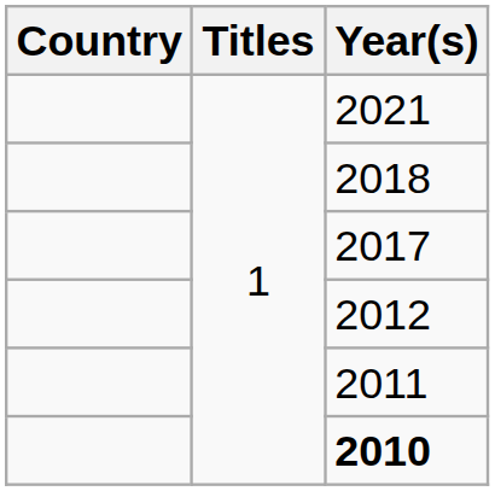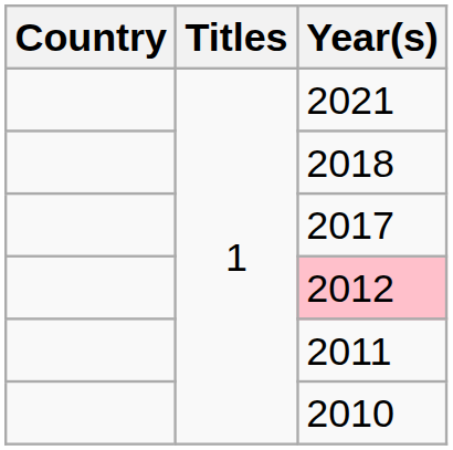2012 | Year(s): no background -> pink background
2010 | Year(s): bold -> normal
